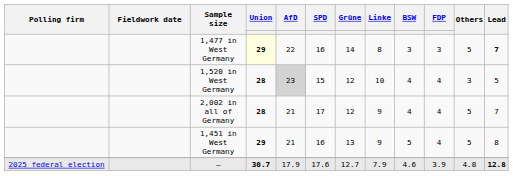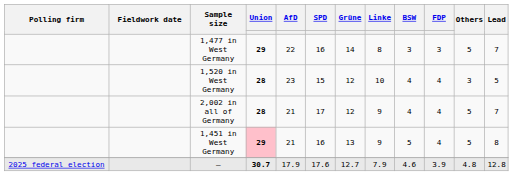1,477 in West Germany | Union: lightyellow background -> no background
1,477 in West Germany | Lead: bold -> normal
1,520 in West Germany | AfD: lightgrey background -> no background
1,451 in West Germany | Union: no background -> pink background
– | Lead: bold -> normal
